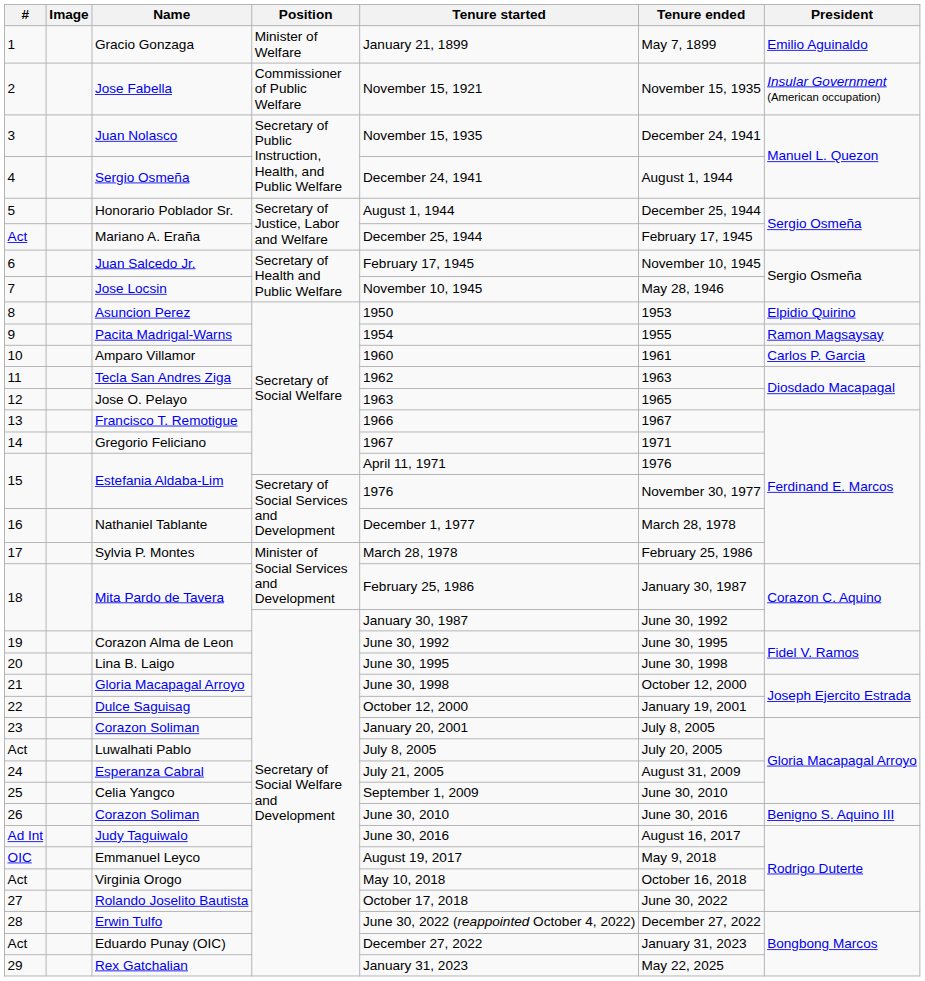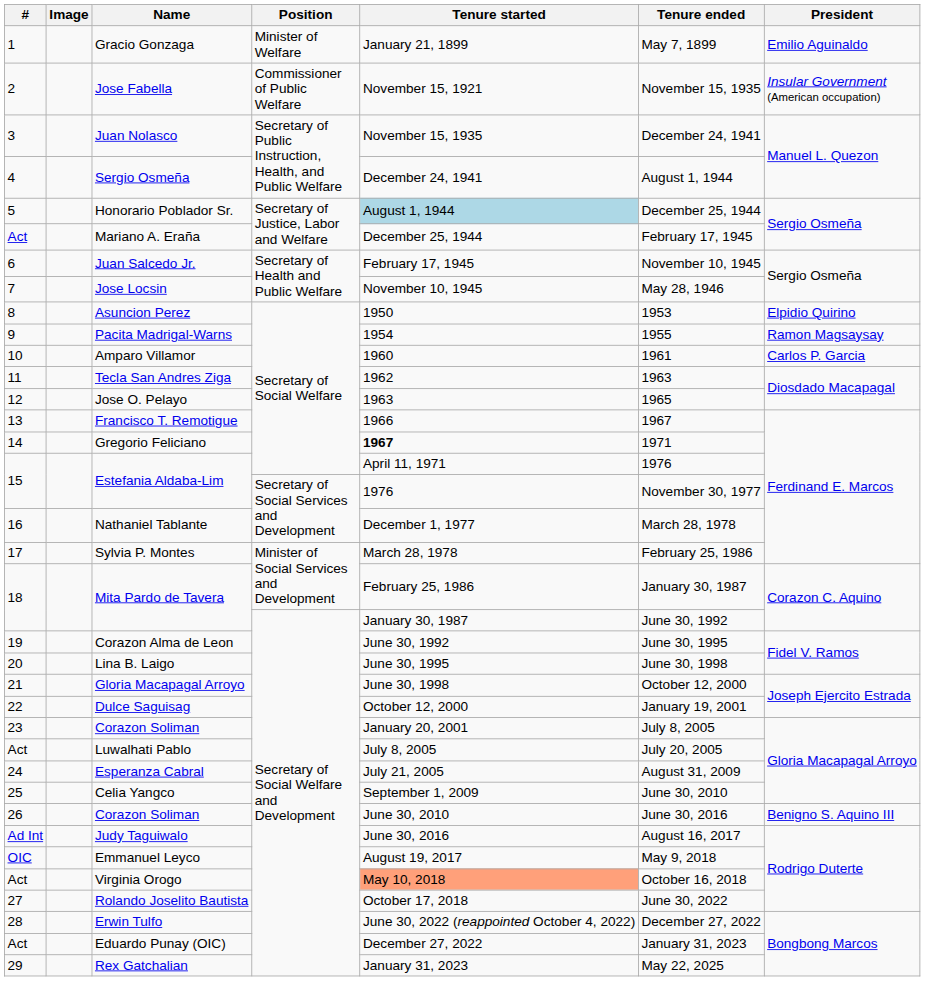Honorario Poblador Sr. | Tenure started: no background -> lightblue background
Gregorio Feliciano | Tenure started: normal -> bold
Virginia Orogo | Tenure started: no background -> lightsalmon background
